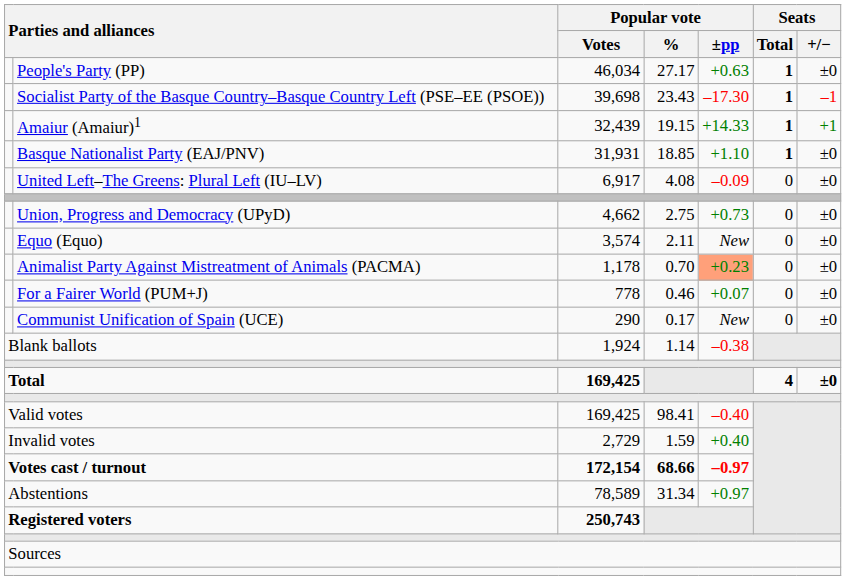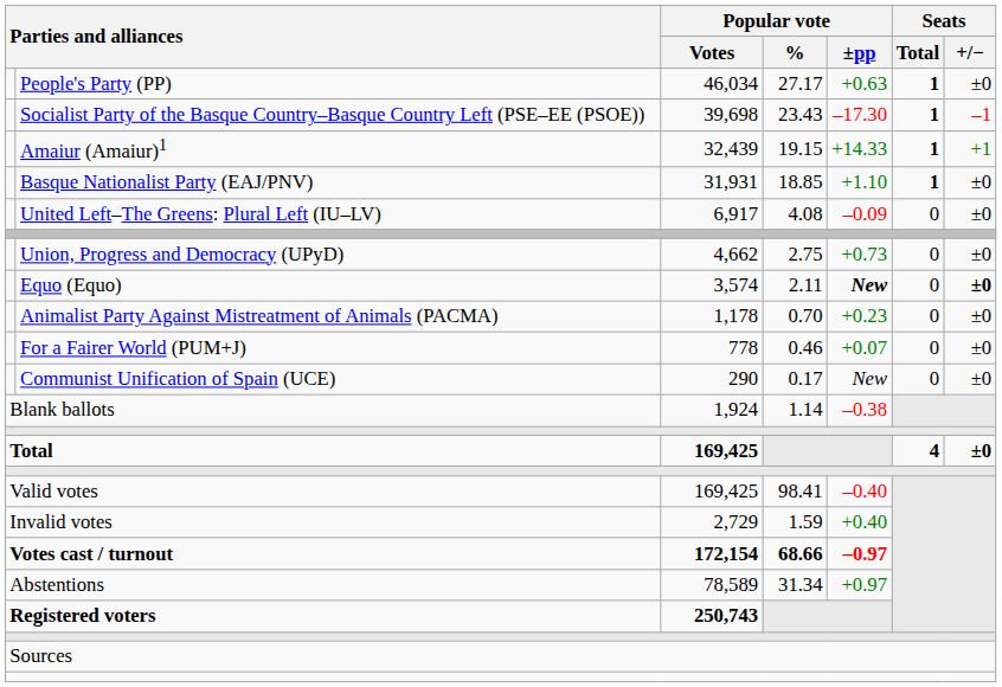Equo (Equo) | Popular vote / ±pp: normal -> bold
Equo (Equo) | Seats / +/−: normal -> bold
Animalist Party Against Mistreatment of Animals (PACMA) | Popular vote / ±pp: lightsalmon background -> no background
